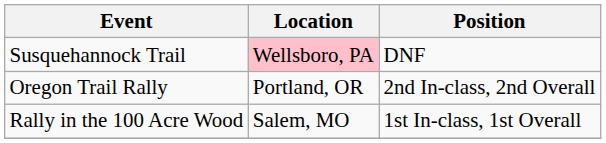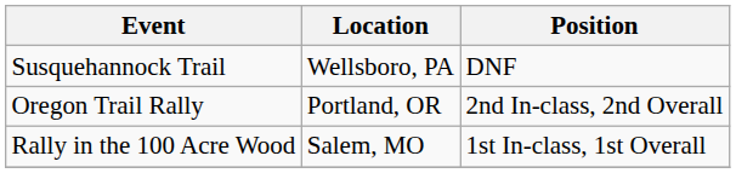Susquehannock Trail | Location: pink background -> no background
